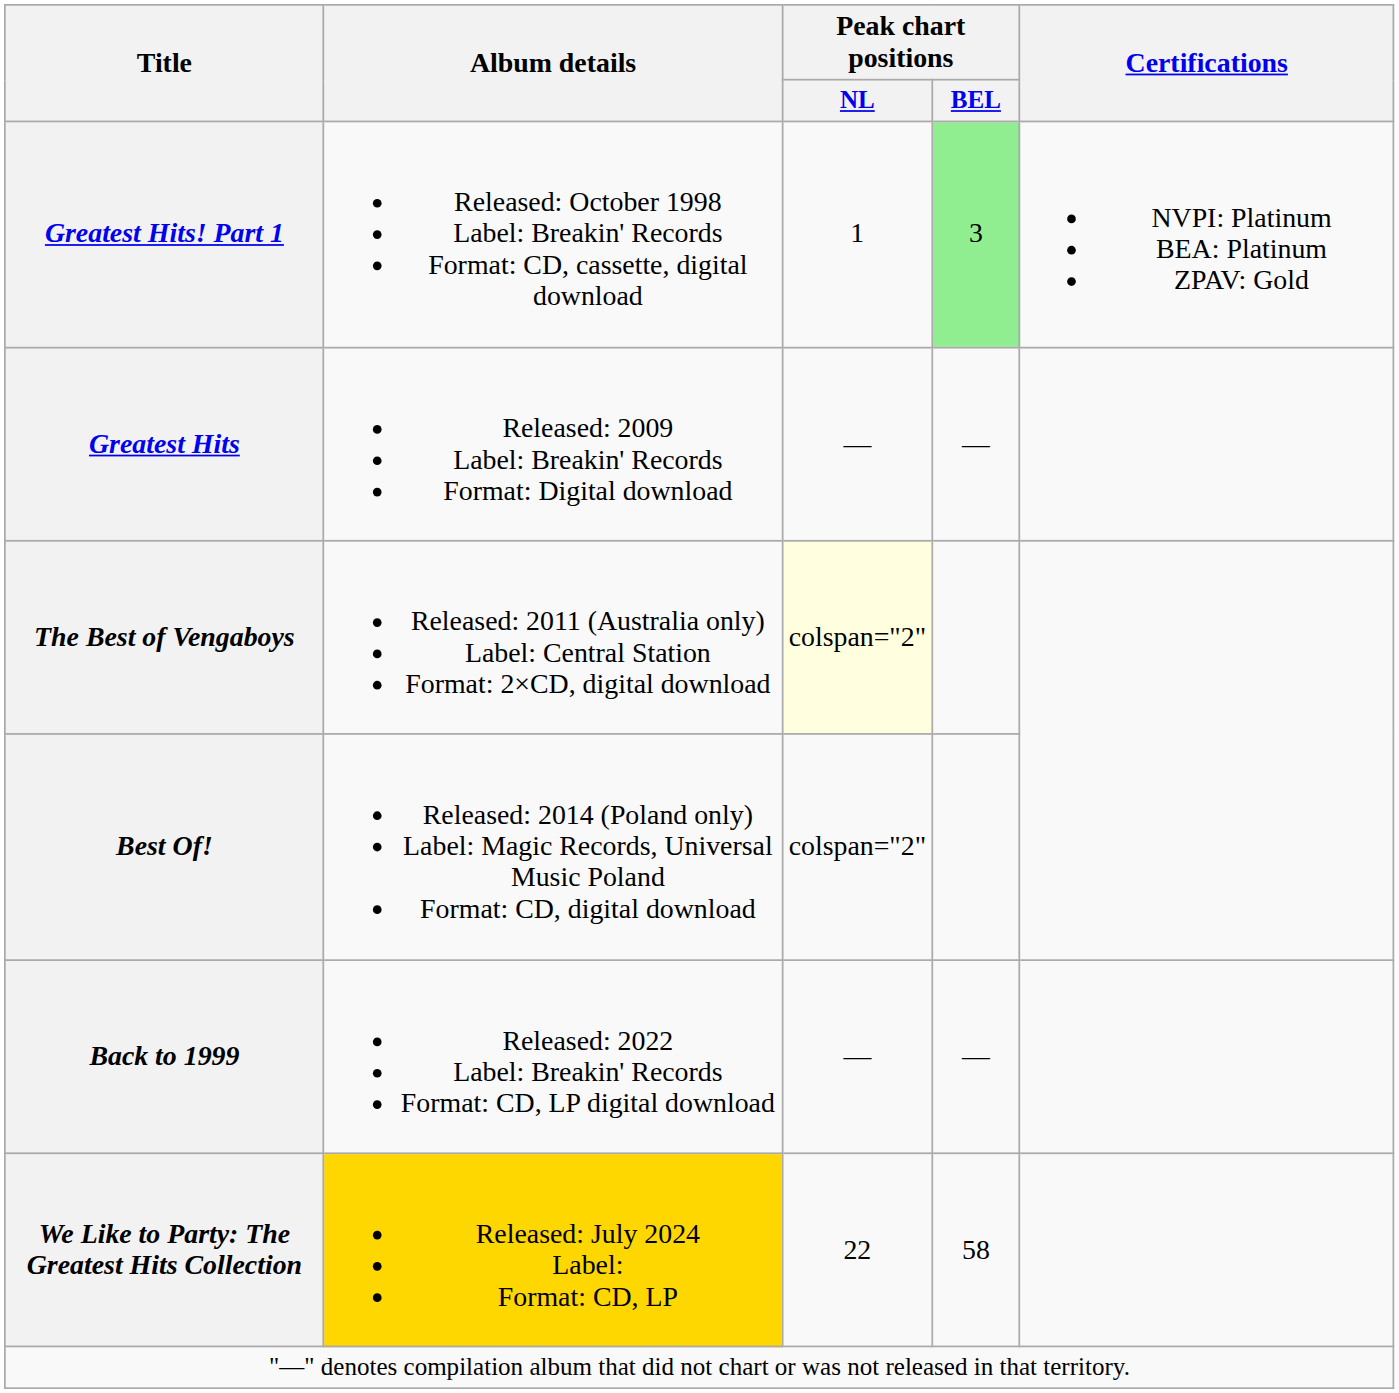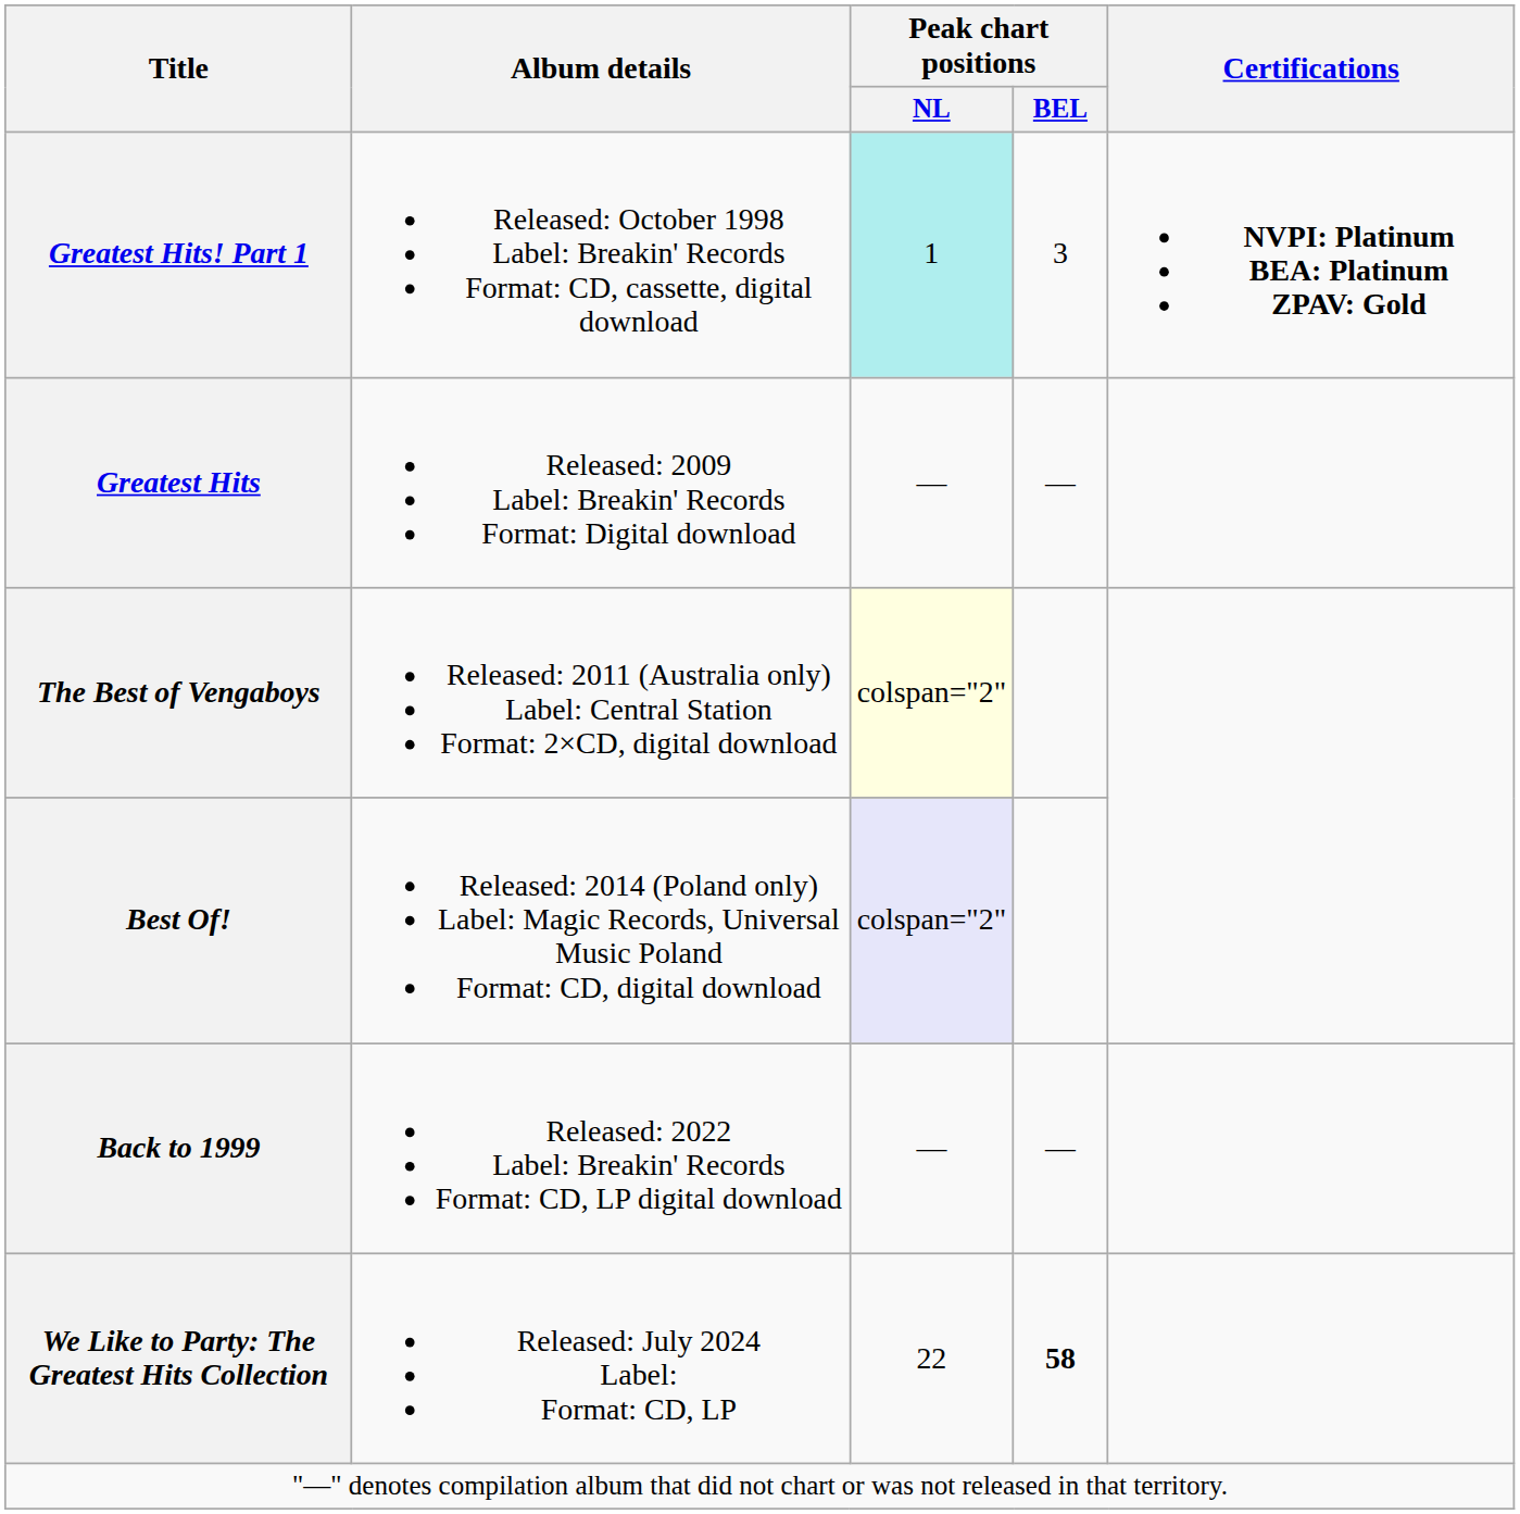Greatest Hits! Part 1 | Peak chart positions / NL: no background -> paleturquoise background
Greatest Hits! Part 1 | Peak chart positions / BEL: lightgreen background -> no background
Greatest Hits! Part 1 | Certifications: normal -> bold
Best Of! | Peak chart positions / NL: no background -> lavender background
We Like to Party: The Greatest Hits Collection | Album details: gold background -> no background
We Like to Party: The Greatest Hits Collection | Peak chart positions / BEL: normal -> bold
